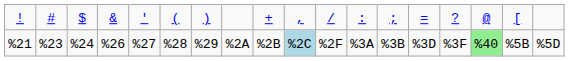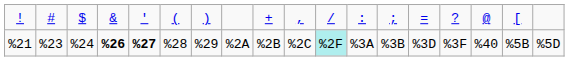%21 | column 4: normal -> bold
%21 | column 5: normal -> bold
%21 | column 10: lightblue background -> no background
%21 | column 11: no background -> paleturquoise background
%21 | column 16: lightgreen background -> no background
